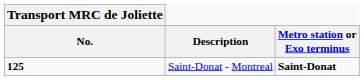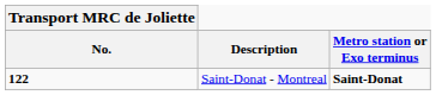Saint-Donat - Montreal | Transport MRC de Joliette / No.: 125 -> 122
